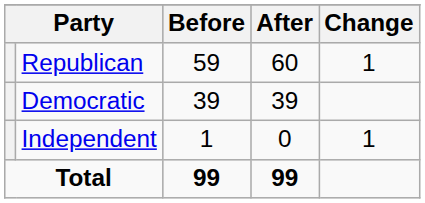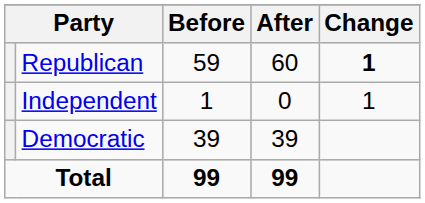Republican | Change: normal -> bold
rows swapped: Democratic <-> Independent
